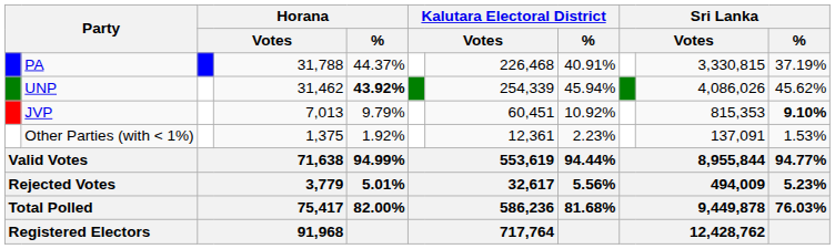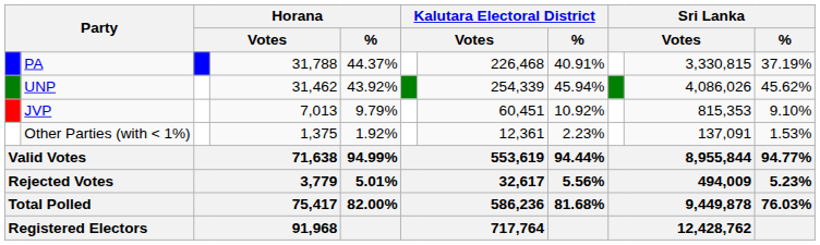UNP | Horana / %: bold -> normal
JVP | Sri Lanka / %: bold -> normal
